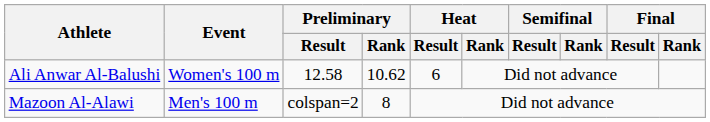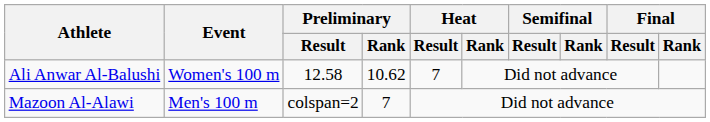Ali Anwar Al-Balushi | Heat / Result: 6 -> 7
Mazoon Al-Alawi | Preliminary / Rank: 8 -> 7
